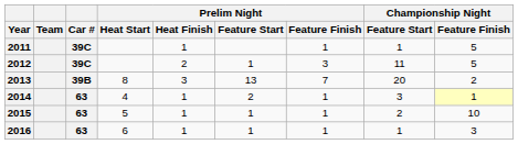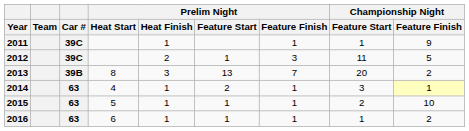2011 | Championship Night / Feature Finish: 5 -> 9
2016 | Championship Night / Feature Finish: 3 -> 2
